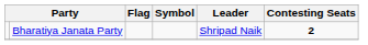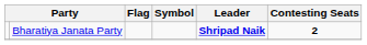Bharatiya Janata Party | Leader: normal -> bold
